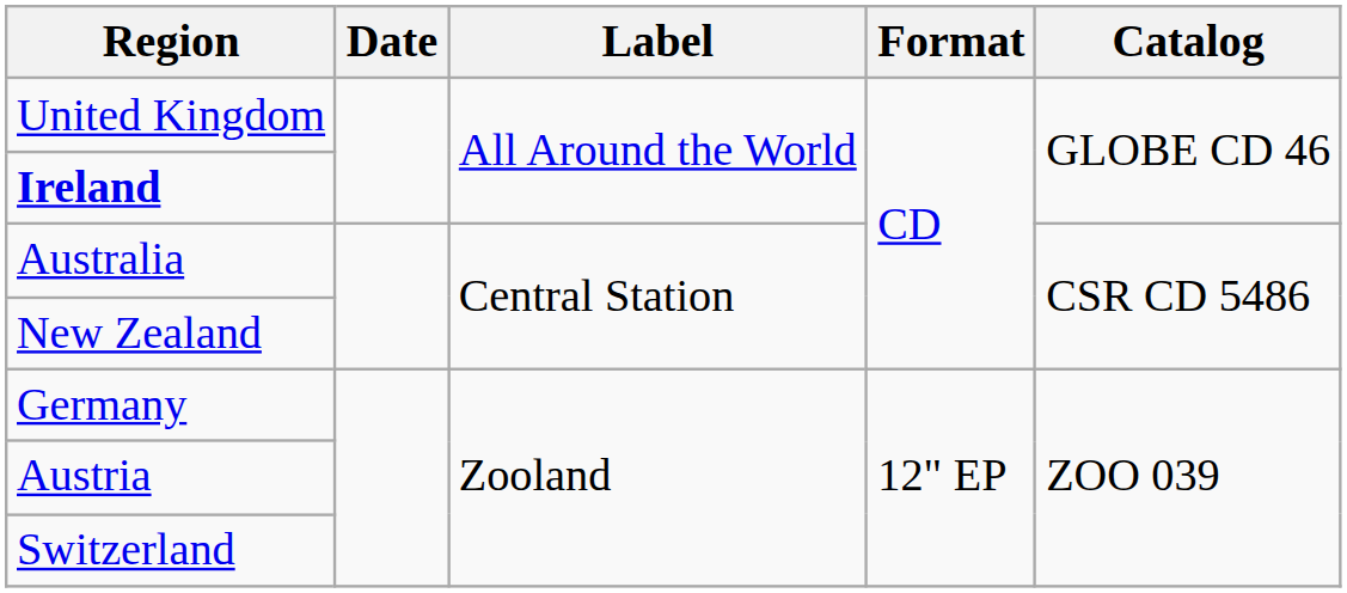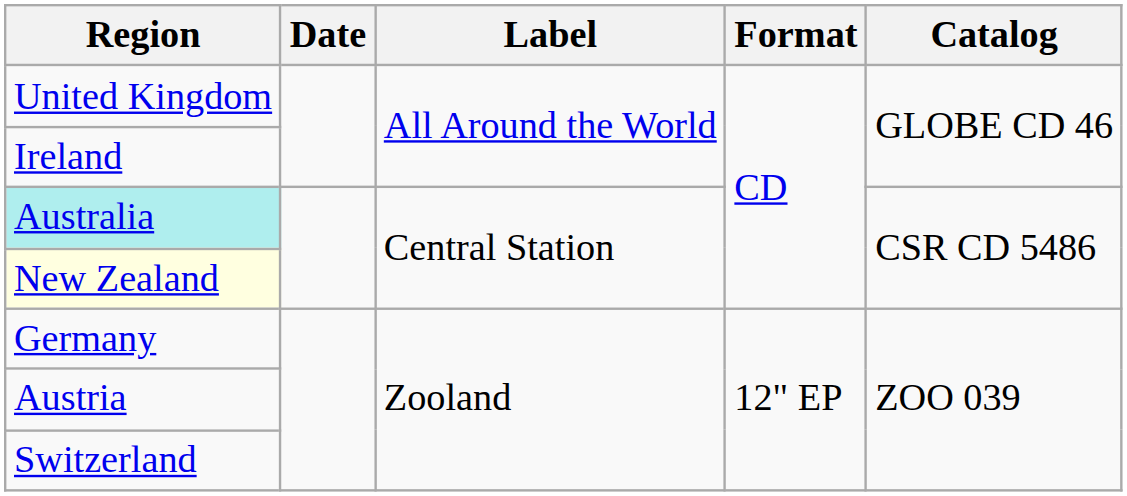Ireland | Region: bold -> normal
Australia | Region: no background -> paleturquoise background
New Zealand | Region: no background -> lightyellow background
